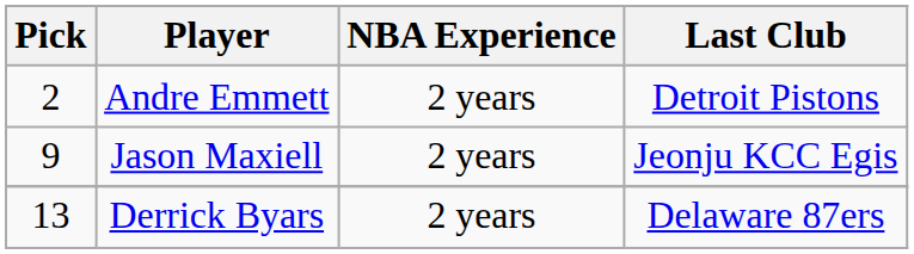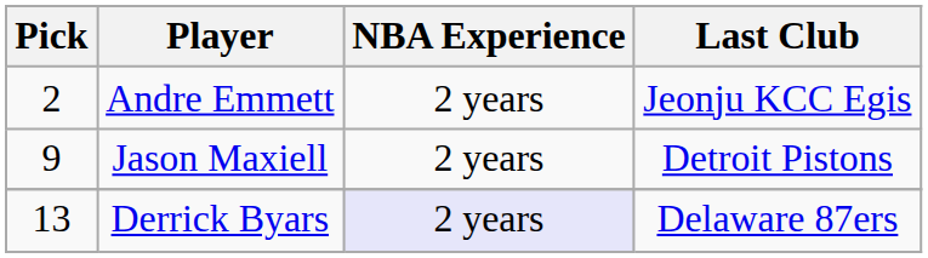Andre Emmett | Last Club: Detroit Pistons -> Jeonju KCC Egis
Jason Maxiell | Last Club: Jeonju KCC Egis -> Detroit Pistons
Derrick Byars | NBA Experience: no background -> lavender background
